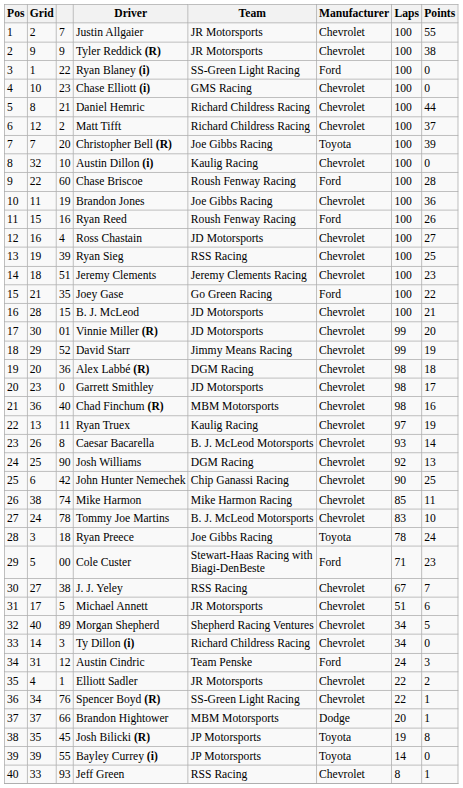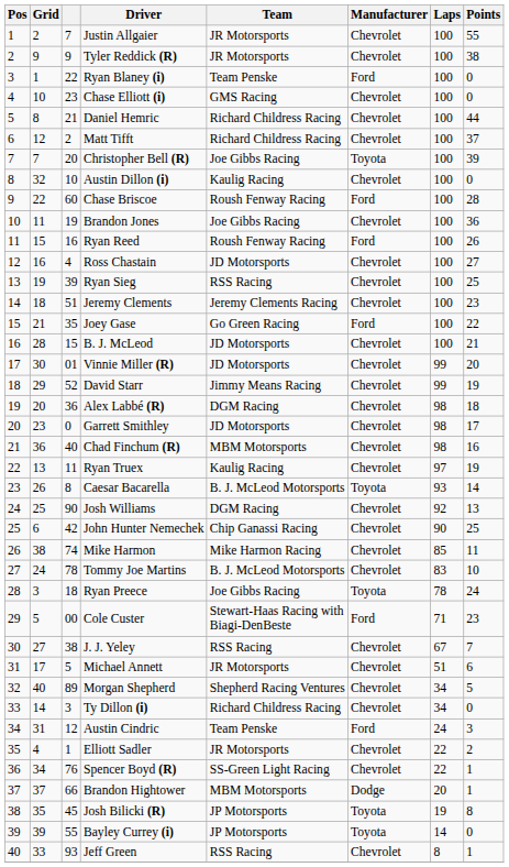Ryan Blaney (i) | Team: SS-Green Light Racing -> Team Penske
Caesar Bacarella | Manufacturer: Chevrolet -> Toyota
